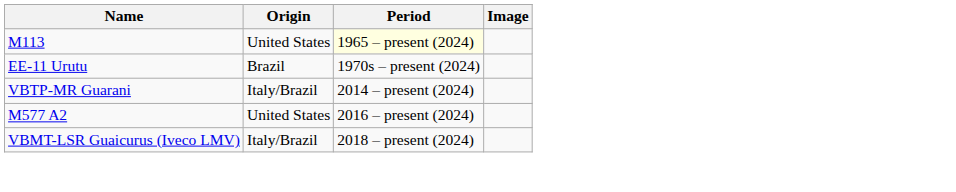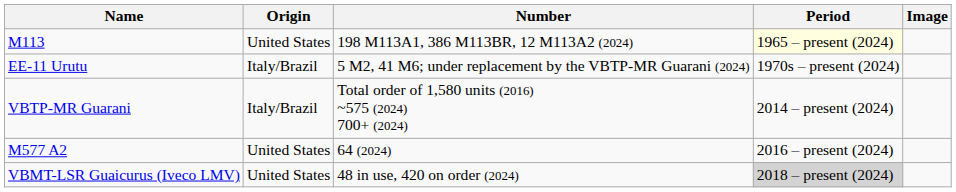+ column: Number | 198 M113A1, 386 M113BR, 12 M113A2 (2024) | 5 M2, 41 M6; under replacement by the VBTP-MR Guarani (2024) | Total order of 1,580 units (2016) ~575 (2024) 700+ (2024) | 64 (2024) | 48 in use, 420 on order (2024)
EE-11 Urutu | Origin: Brazil -> Italy/Brazil
VBMT-LSR Guaicurus (Iveco LMV) | Origin: Italy/Brazil -> United States
VBMT-LSR Guaicurus (Iveco LMV) | Period: no background -> lightgrey background
